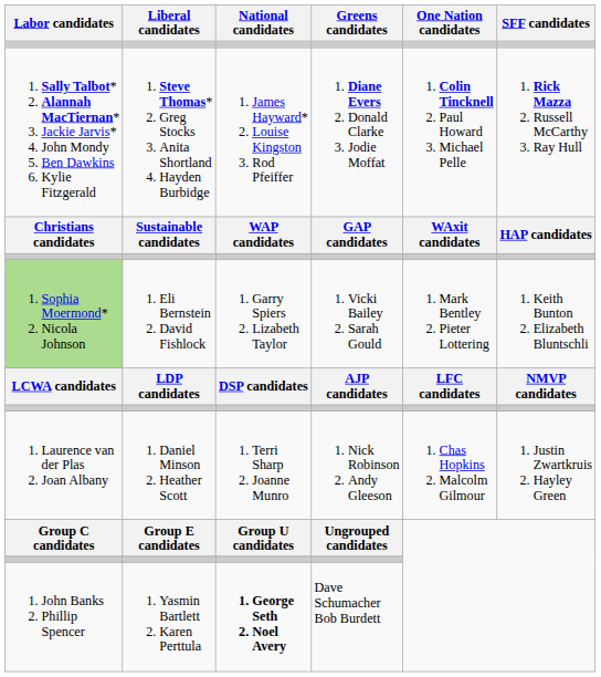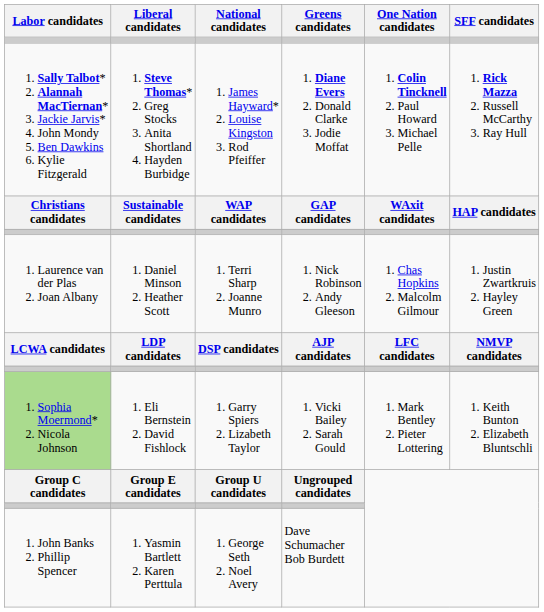rows swapped: Laurence van der Plas Joan Albany <-> Sophia Moermond* Nicola Johnson
John Banks Phillip Spencer | National candidates: bold -> normal
